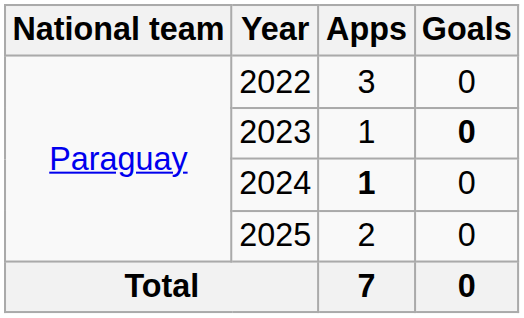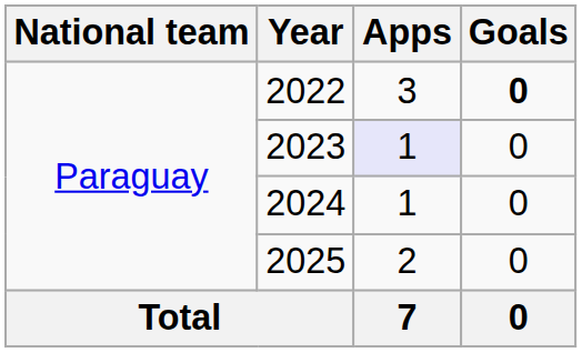2022 | Goals: normal -> bold
2023 | Apps: no background -> lavender background
2023 | Goals: bold -> normal
2024 | Apps: bold -> normal
